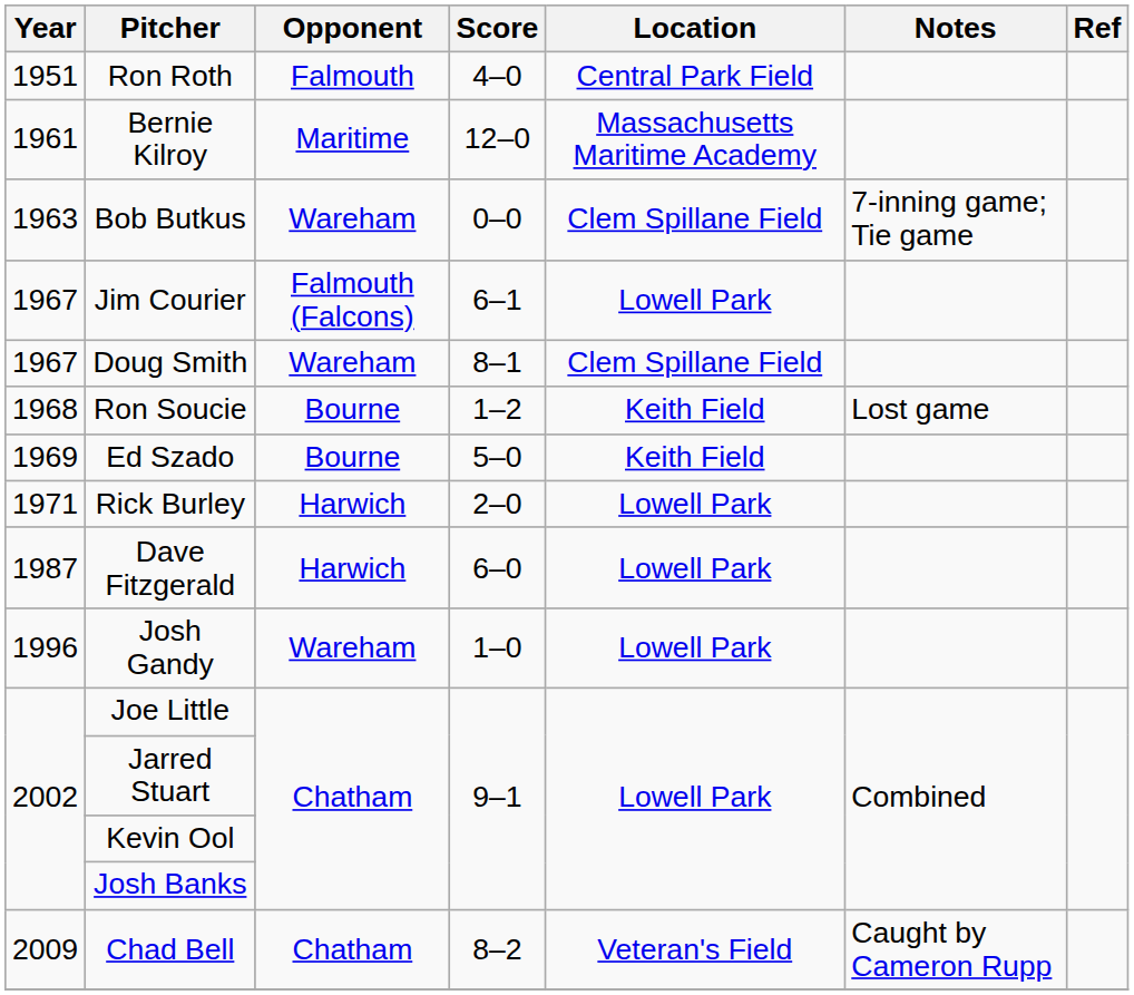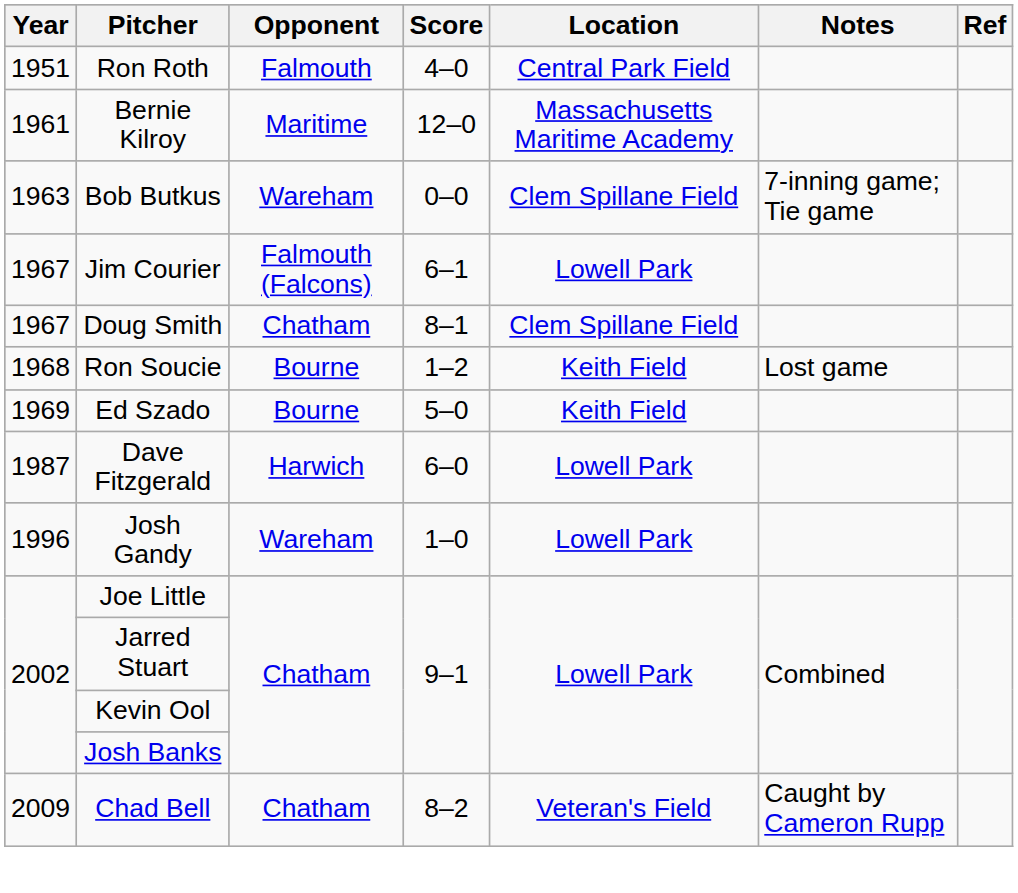Doug Smith | Opponent: Wareham -> Chatham
- row: 1971 | Rick Burley | Harwich | 2–0 | Lowell Park
